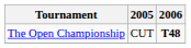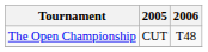The Open Championship | 2006: bold -> normal
